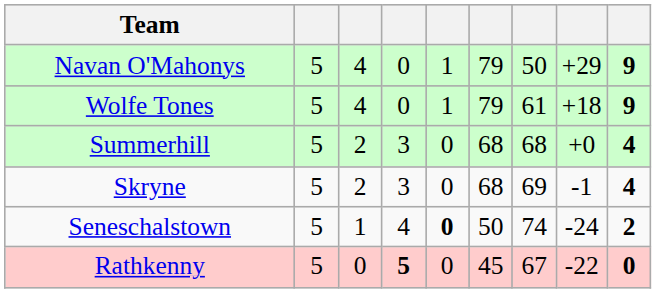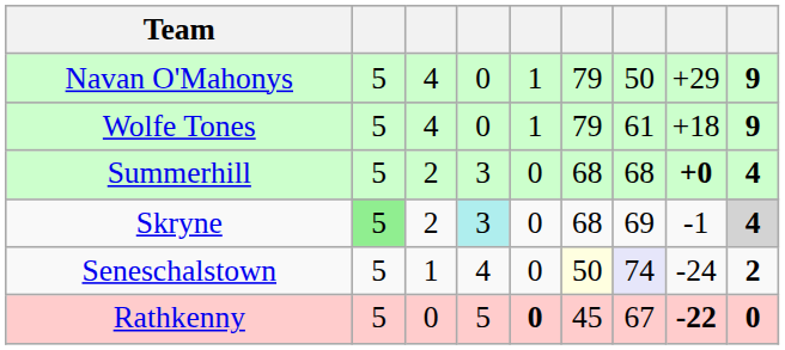Summerhill | column 8: normal -> bold
Skryne | column 2: no background -> lightgreen background
Skryne | column 4: no background -> paleturquoise background
Skryne | column 9: no background -> lightgrey background
Seneschalstown | column 5: bold -> normal
Seneschalstown | column 6: no background -> lightyellow background
Seneschalstown | column 7: no background -> lavender background
Rathkenny | column 4: bold -> normal
Rathkenny | column 5: normal -> bold
Rathkenny | column 8: normal -> bold
